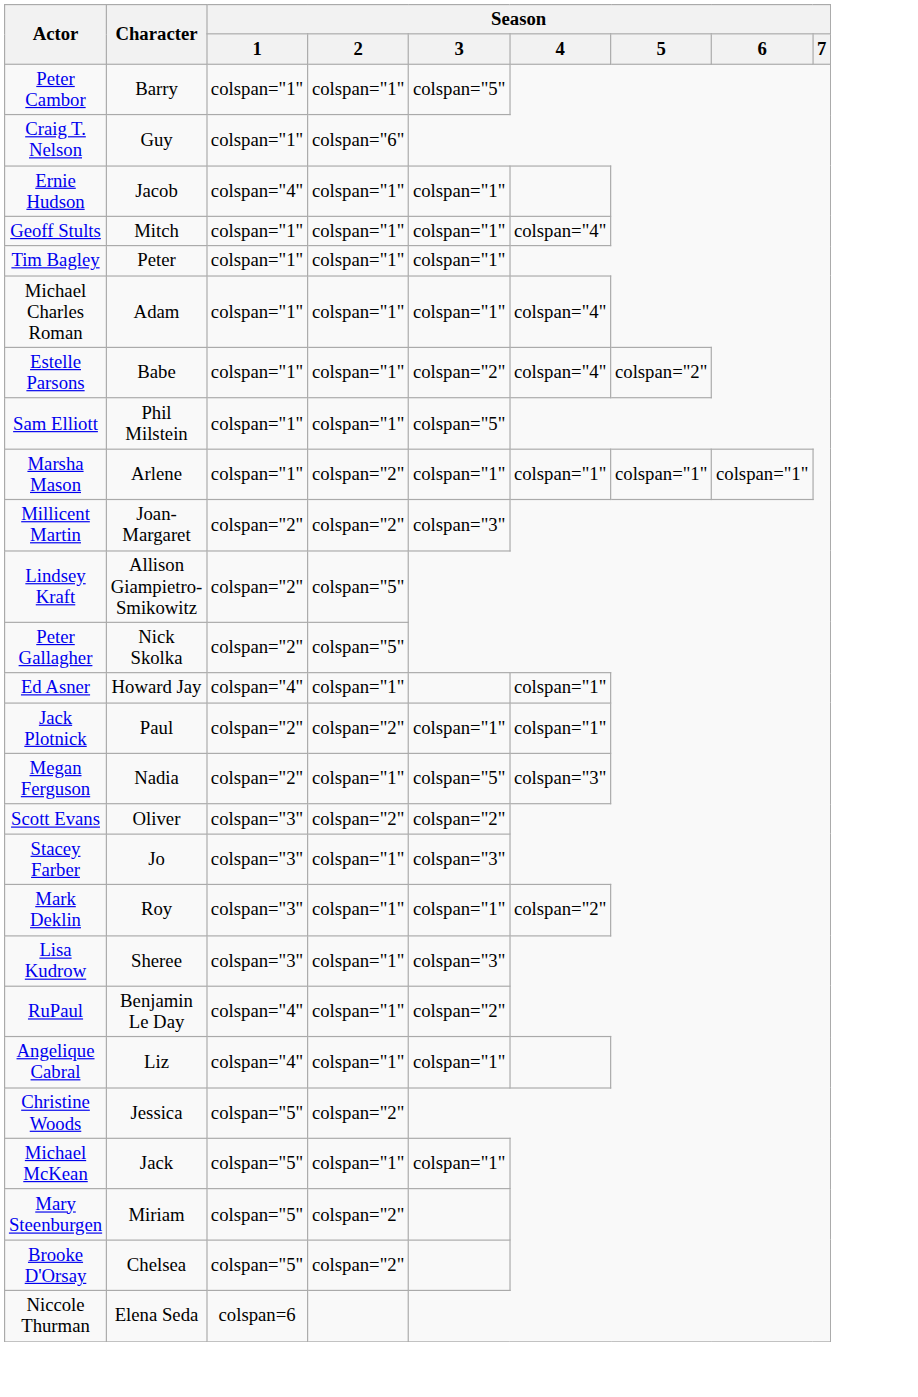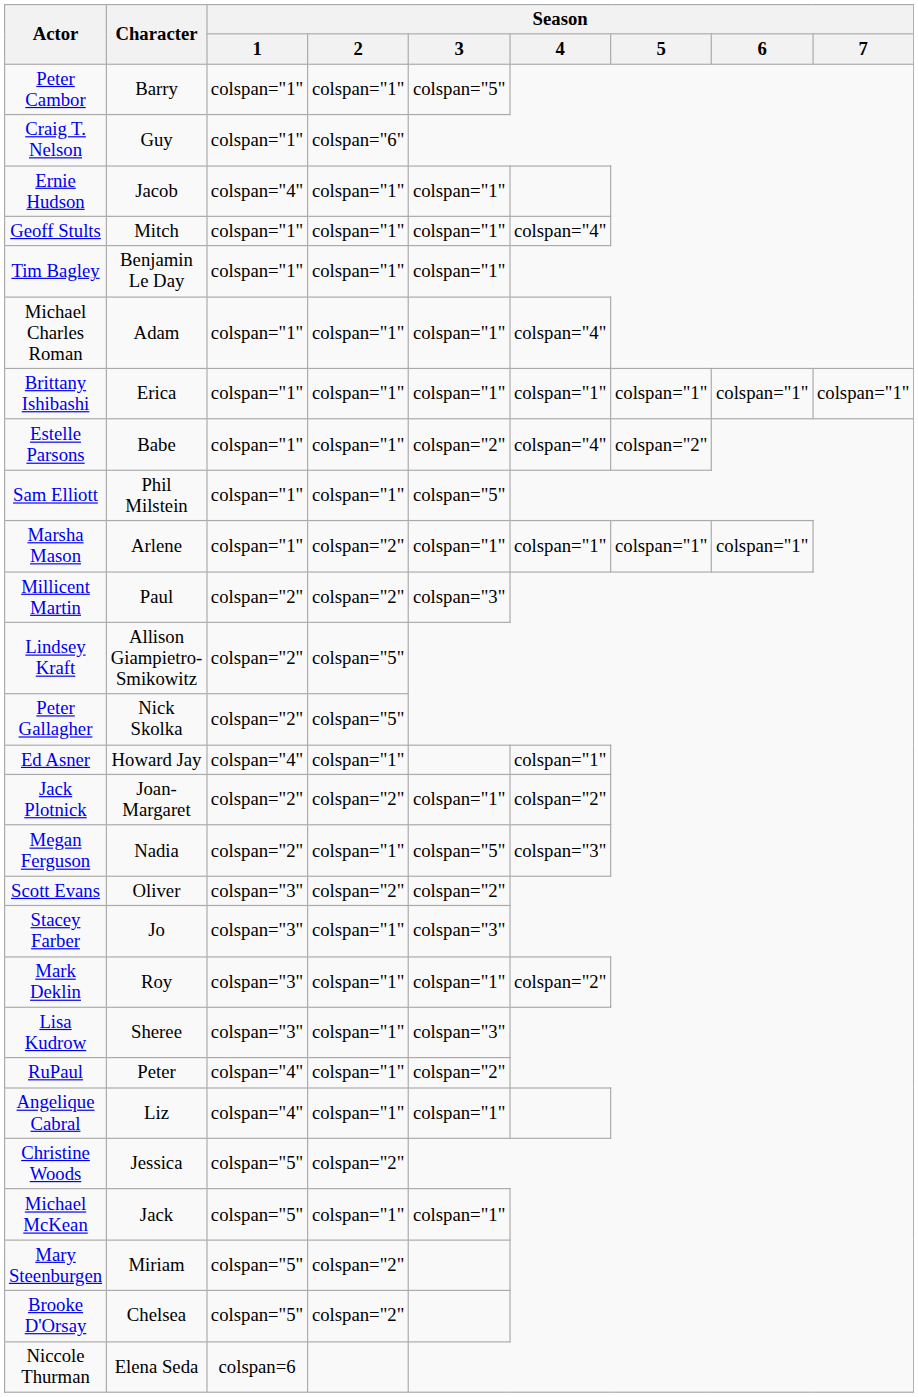Tim Bagley | Character: Peter -> Benjamin Le Day
+ row: Brittany Ishibashi | Erica | colspan="1" | colspan="1" | colspan="1" | colspan="1" | colspan="1" | colspan="1" | colspan="1"
Millicent Martin | Character: Joan-Margaret -> Paul
Jack Plotnick | Character: Paul -> Joan-Margaret
Jack Plotnick | Season / 4: colspan="1" -> colspan="2"
RuPaul | Character: Benjamin Le Day -> Peter
